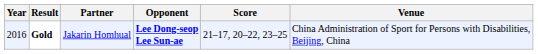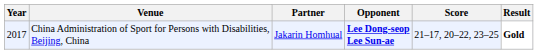columns swapped: Venue <-> Result
row 2 | Year: 2016 -> 2017
